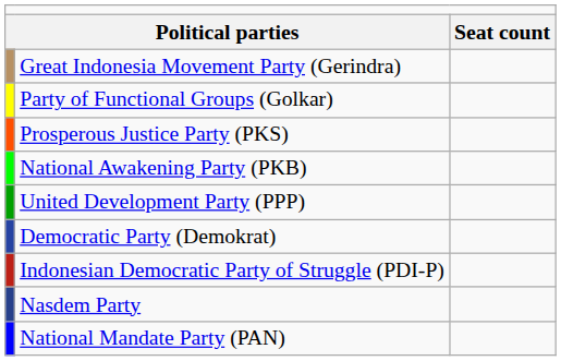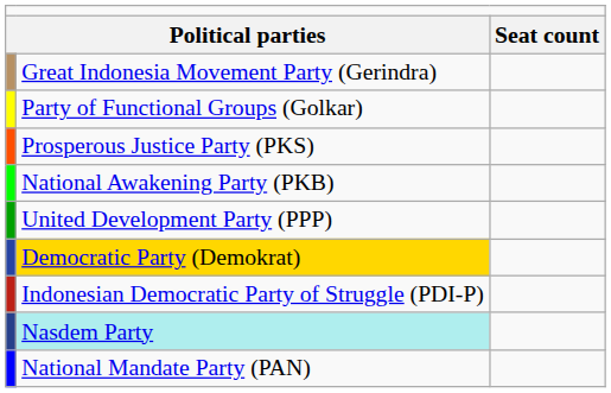Democratic Party (Demokrat) | column 2: no background -> gold background
Nasdem Party | column 2: no background -> paleturquoise background
